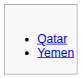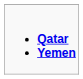row 1 | column 1: normal -> bold
